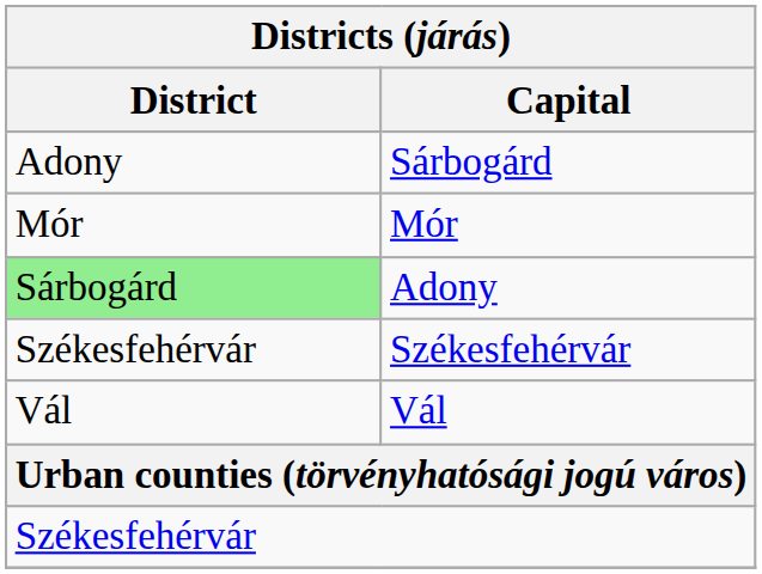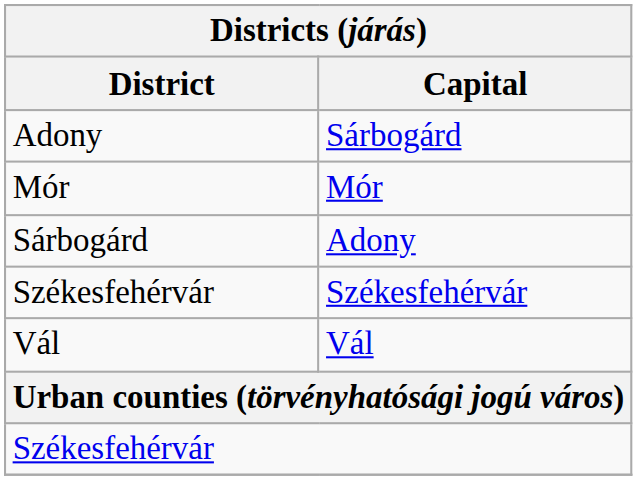row 5 | District: lightgreen background -> no background
